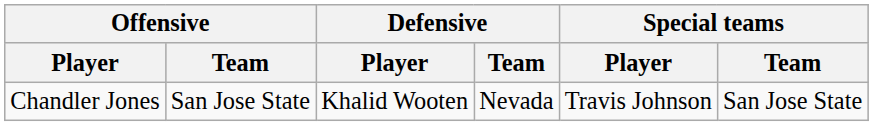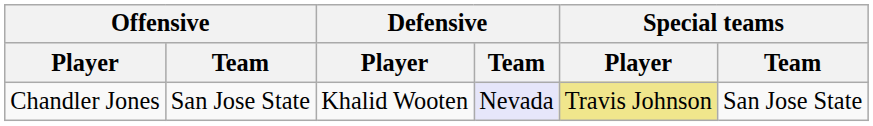Chandler Jones | Defensive / Team: no background -> lavender background
Chandler Jones | Special teams / Player: no background -> khaki background
